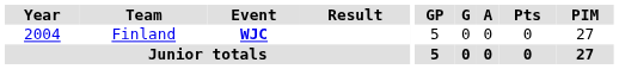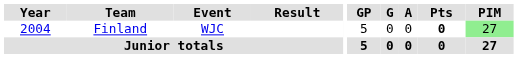Finland | Event: bold -> normal
Finland | Pts: normal -> bold
Finland | PIM: no background -> lightgreen background
